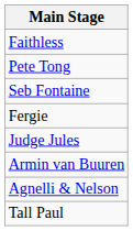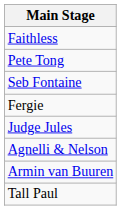row 7 | column 1: Armin van Buuren -> Agnelli & Nelson
row 8 | column 1: Agnelli & Nelson -> Armin van Buuren
